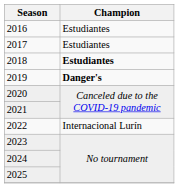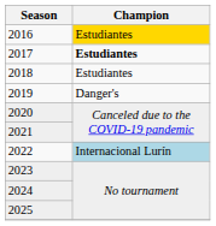2016 | Champion: no background -> gold background
2017 | Champion: normal -> bold
2018 | Champion: bold -> normal
2019 | Champion: bold -> normal
2022 | Champion: no background -> lightblue background
